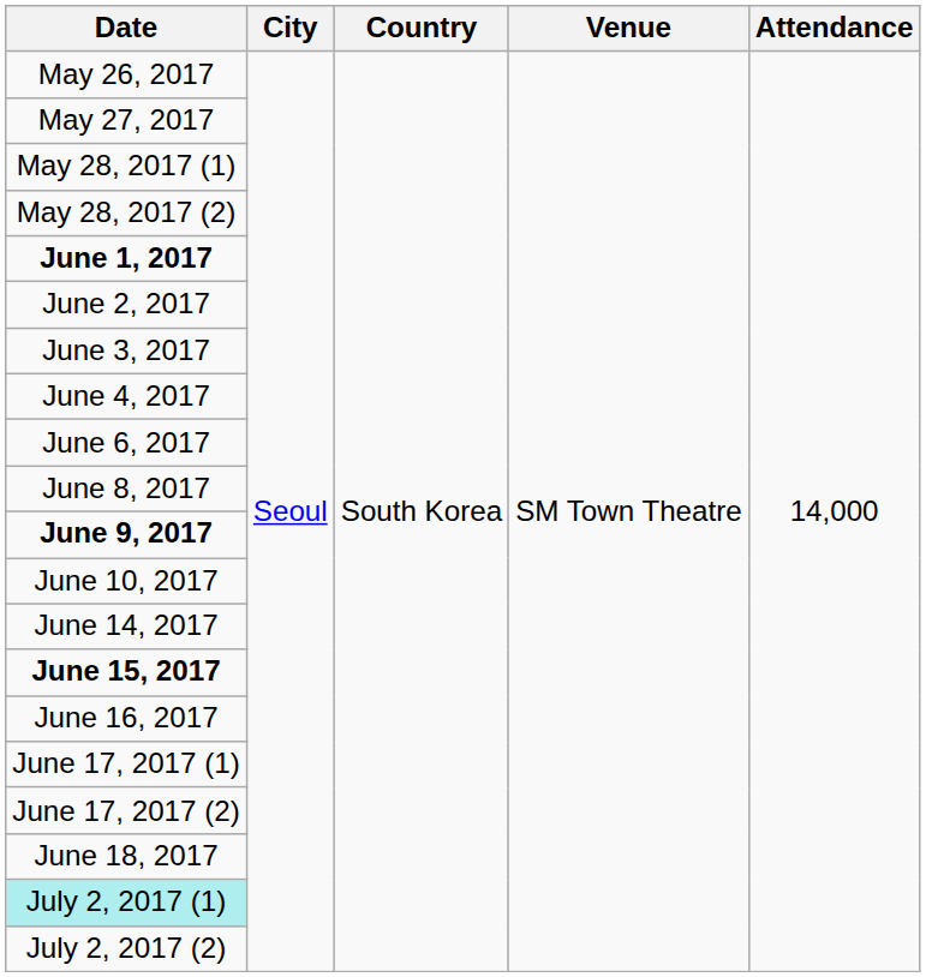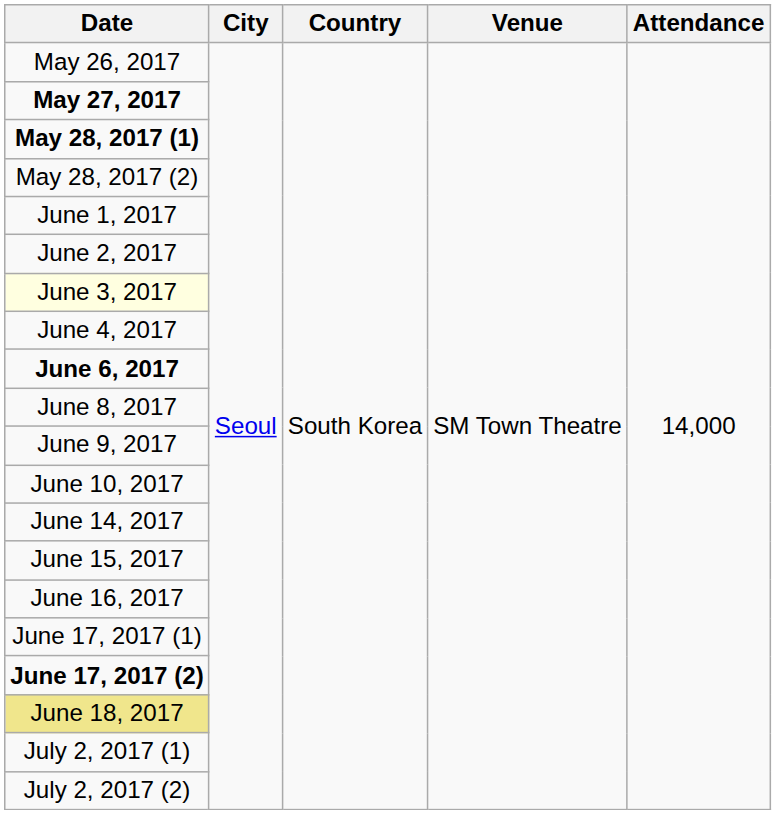May 27, 2017 | Date: normal -> bold
May 28, 2017 (1) | Date: normal -> bold
June 1, 2017 | Date: bold -> normal
June 3, 2017 | Date: no background -> lightyellow background
June 6, 2017 | Date: normal -> bold
June 9, 2017 | Date: bold -> normal
June 15, 2017 | Date: bold -> normal
June 17, 2017 (2) | Date: normal -> bold
June 18, 2017 | Date: no background -> khaki background
July 2, 2017 (1) | Date: paleturquoise background -> no background
